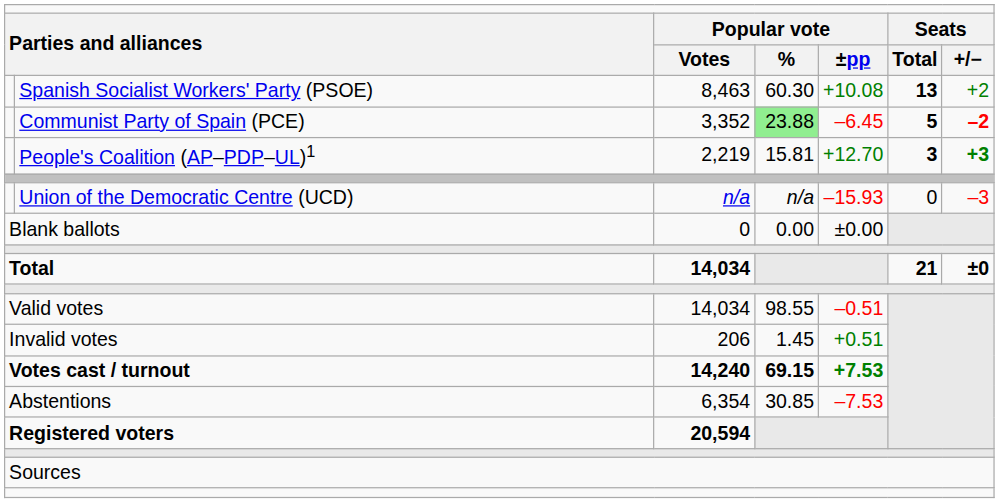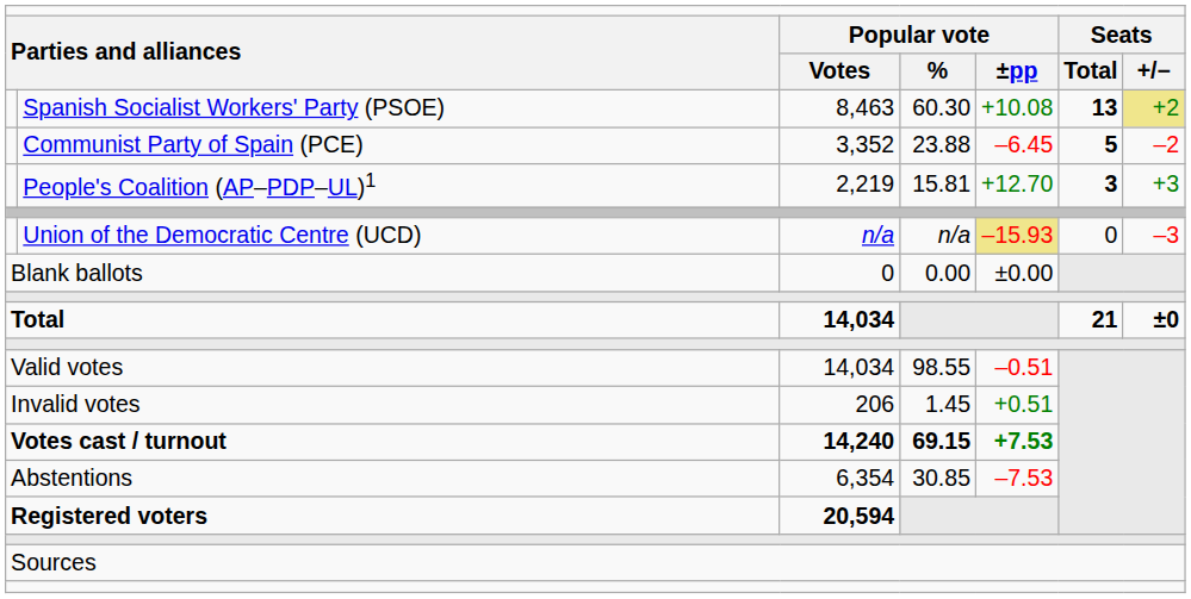Spanish Socialist Workers' Party (PSOE) | column 7: no background -> khaki background
Communist Party of Spain (PCE) | column 4: lightgreen background -> no background
Communist Party of Spain (PCE) | column 7: bold -> normal
People's Coalition (AP–PDP–UL)1 | column 7: bold -> normal
Union of the Democratic Centre (UCD) | column 5: no background -> khaki background
